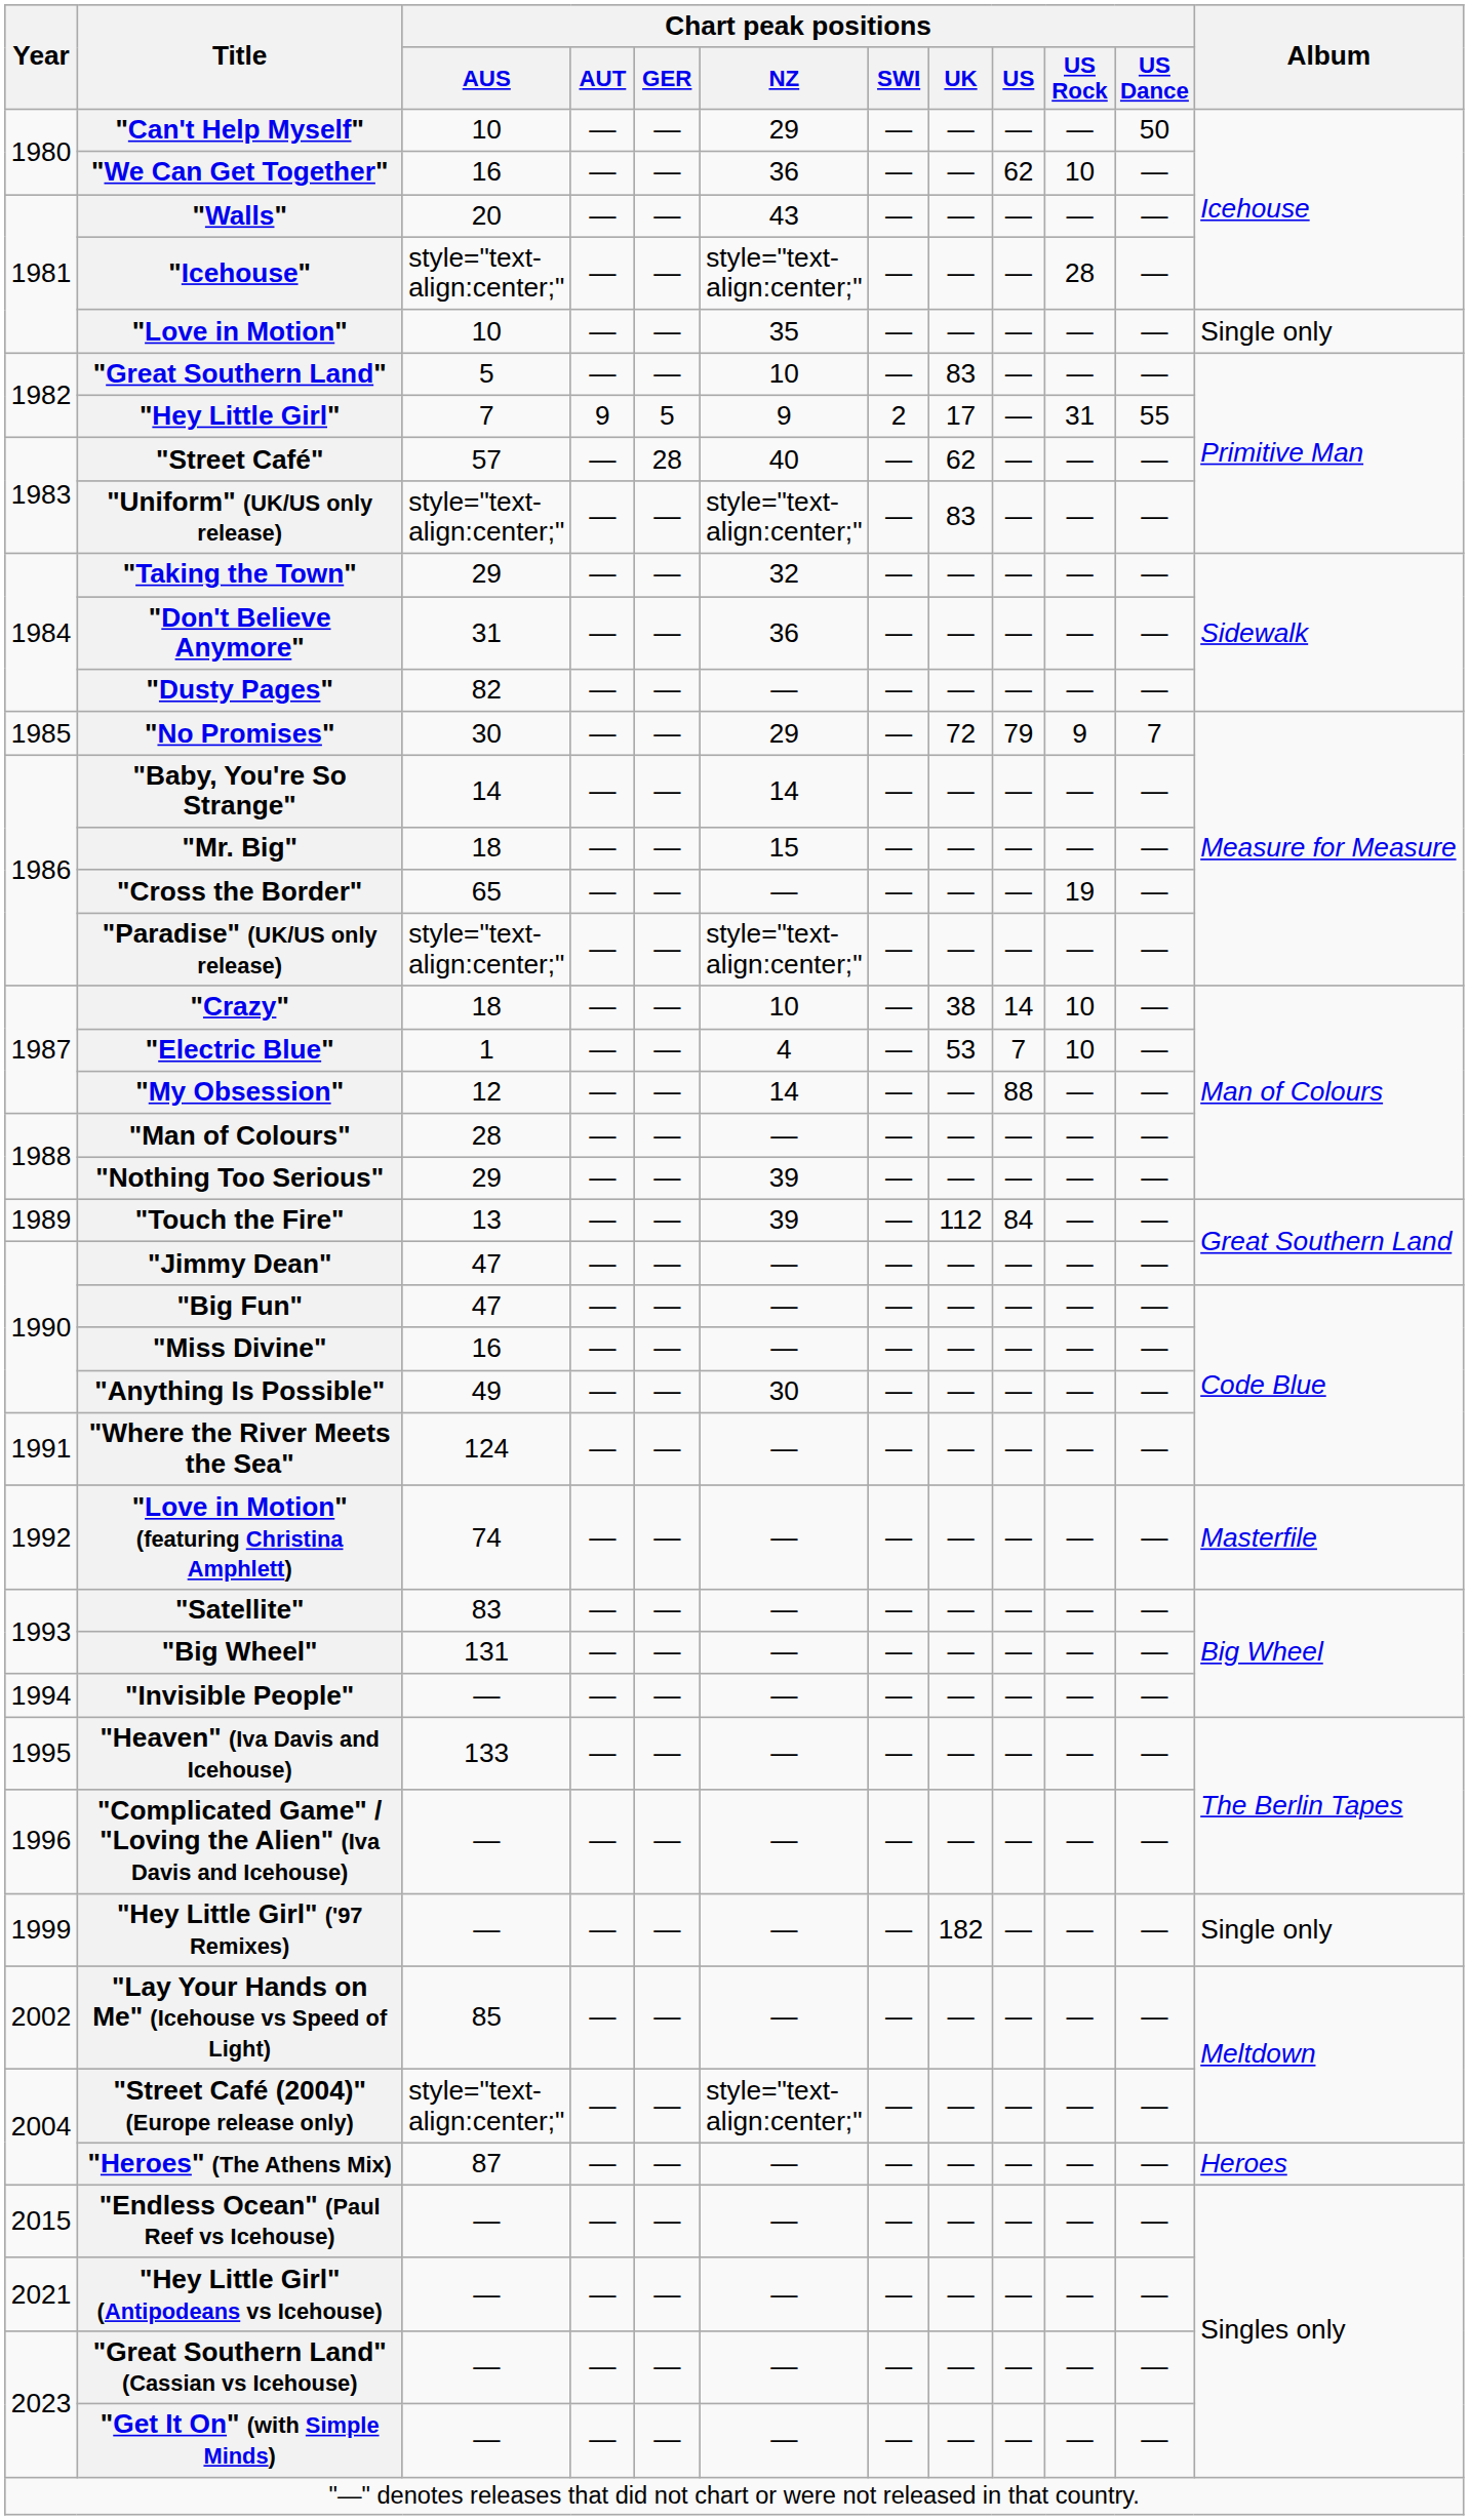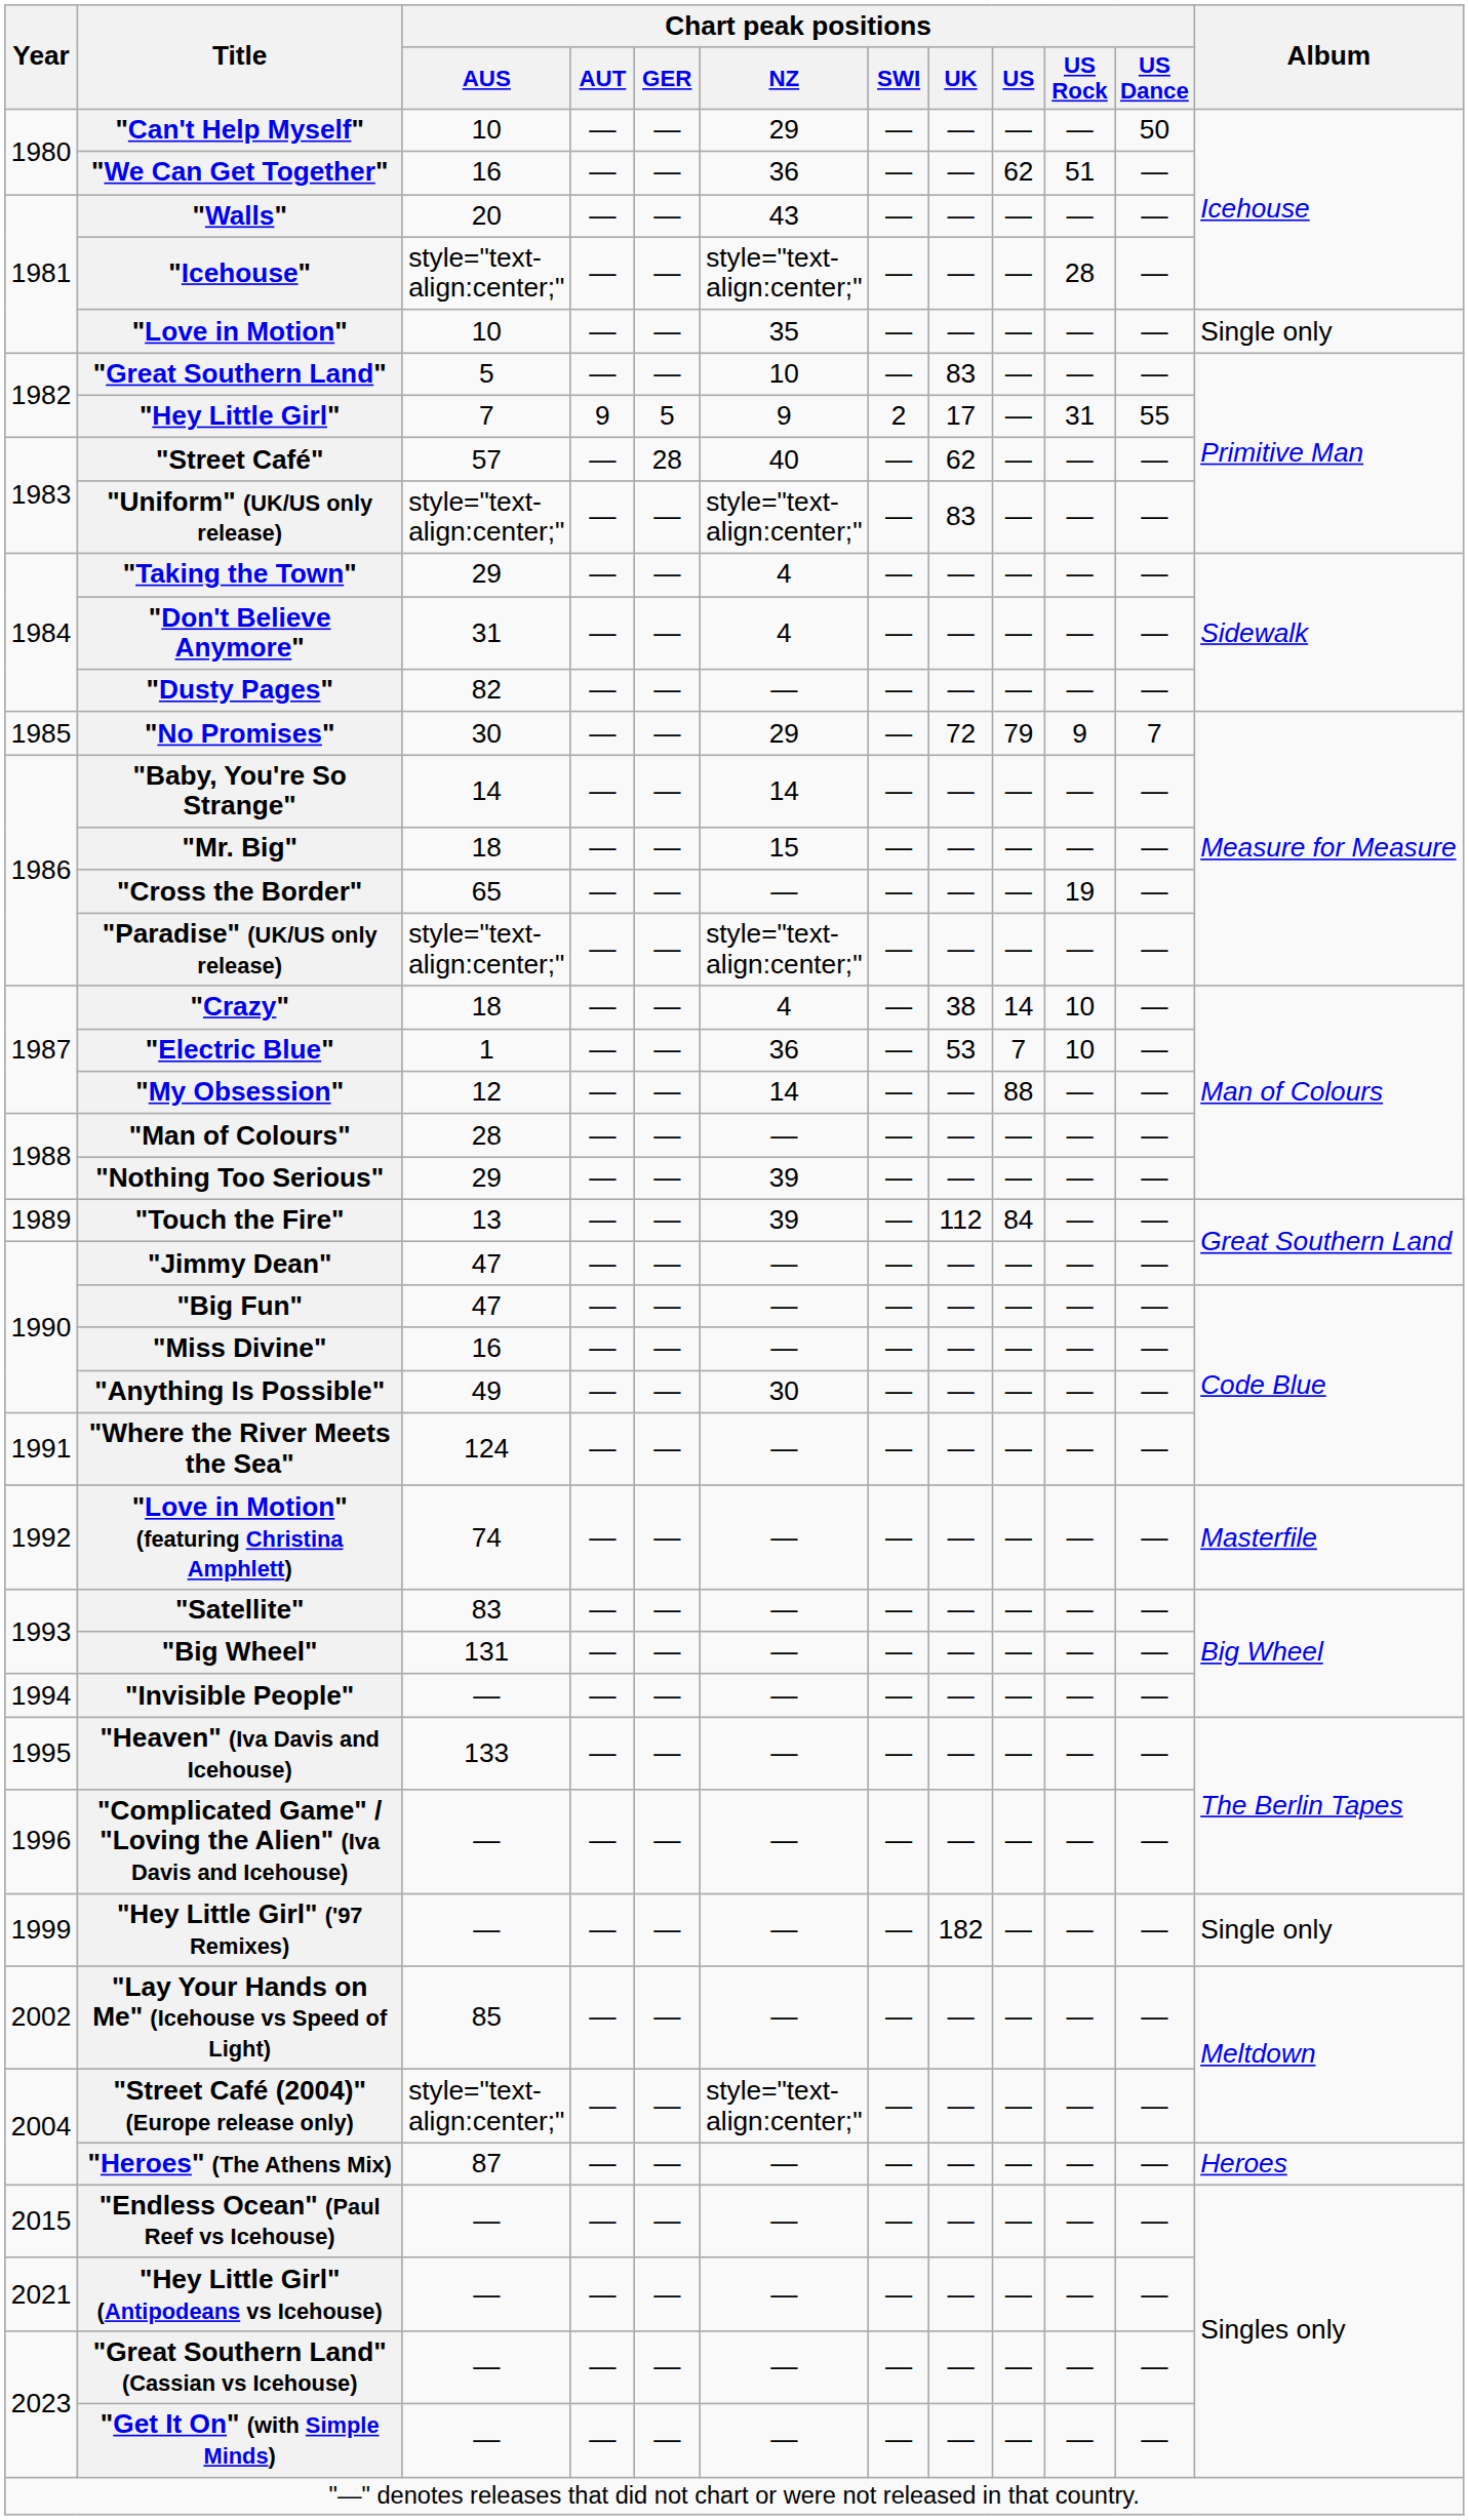"We Can Get Together" | Chart peak positions / US Rock: 10 -> 51
"Taking the Town" | Chart peak positions / NZ: 32 -> 4
"Don't Believe Anymore" | Chart peak positions / NZ: 36 -> 4
"Crazy" | Chart peak positions / NZ: 10 -> 4
"Electric Blue" | Chart peak positions / NZ: 4 -> 36
